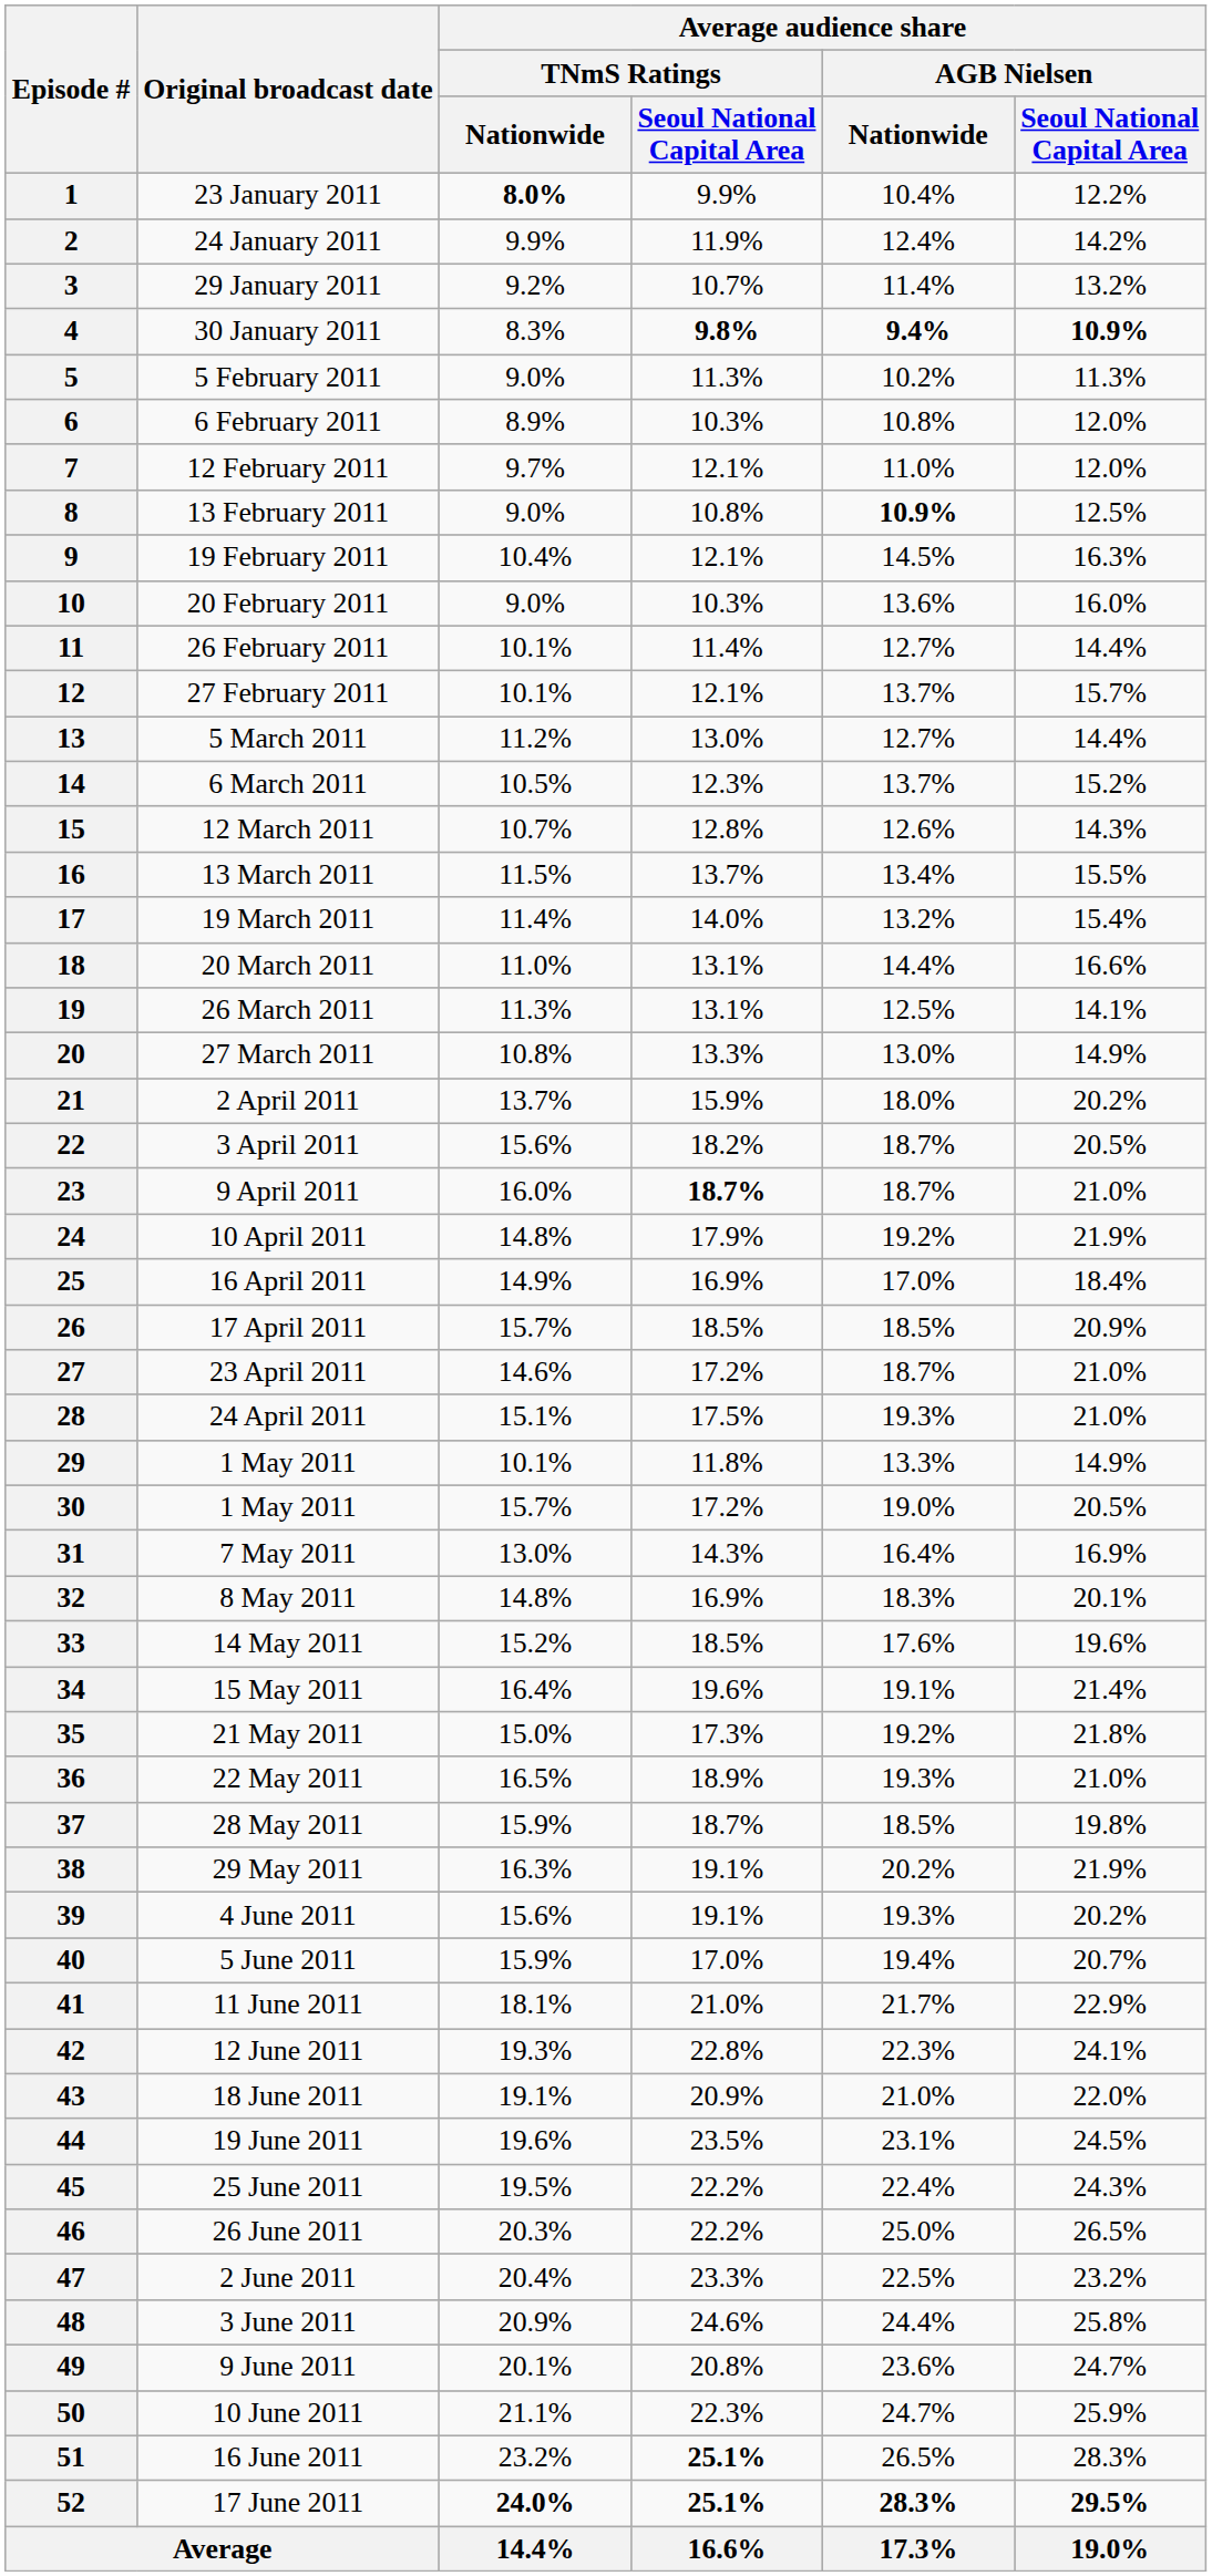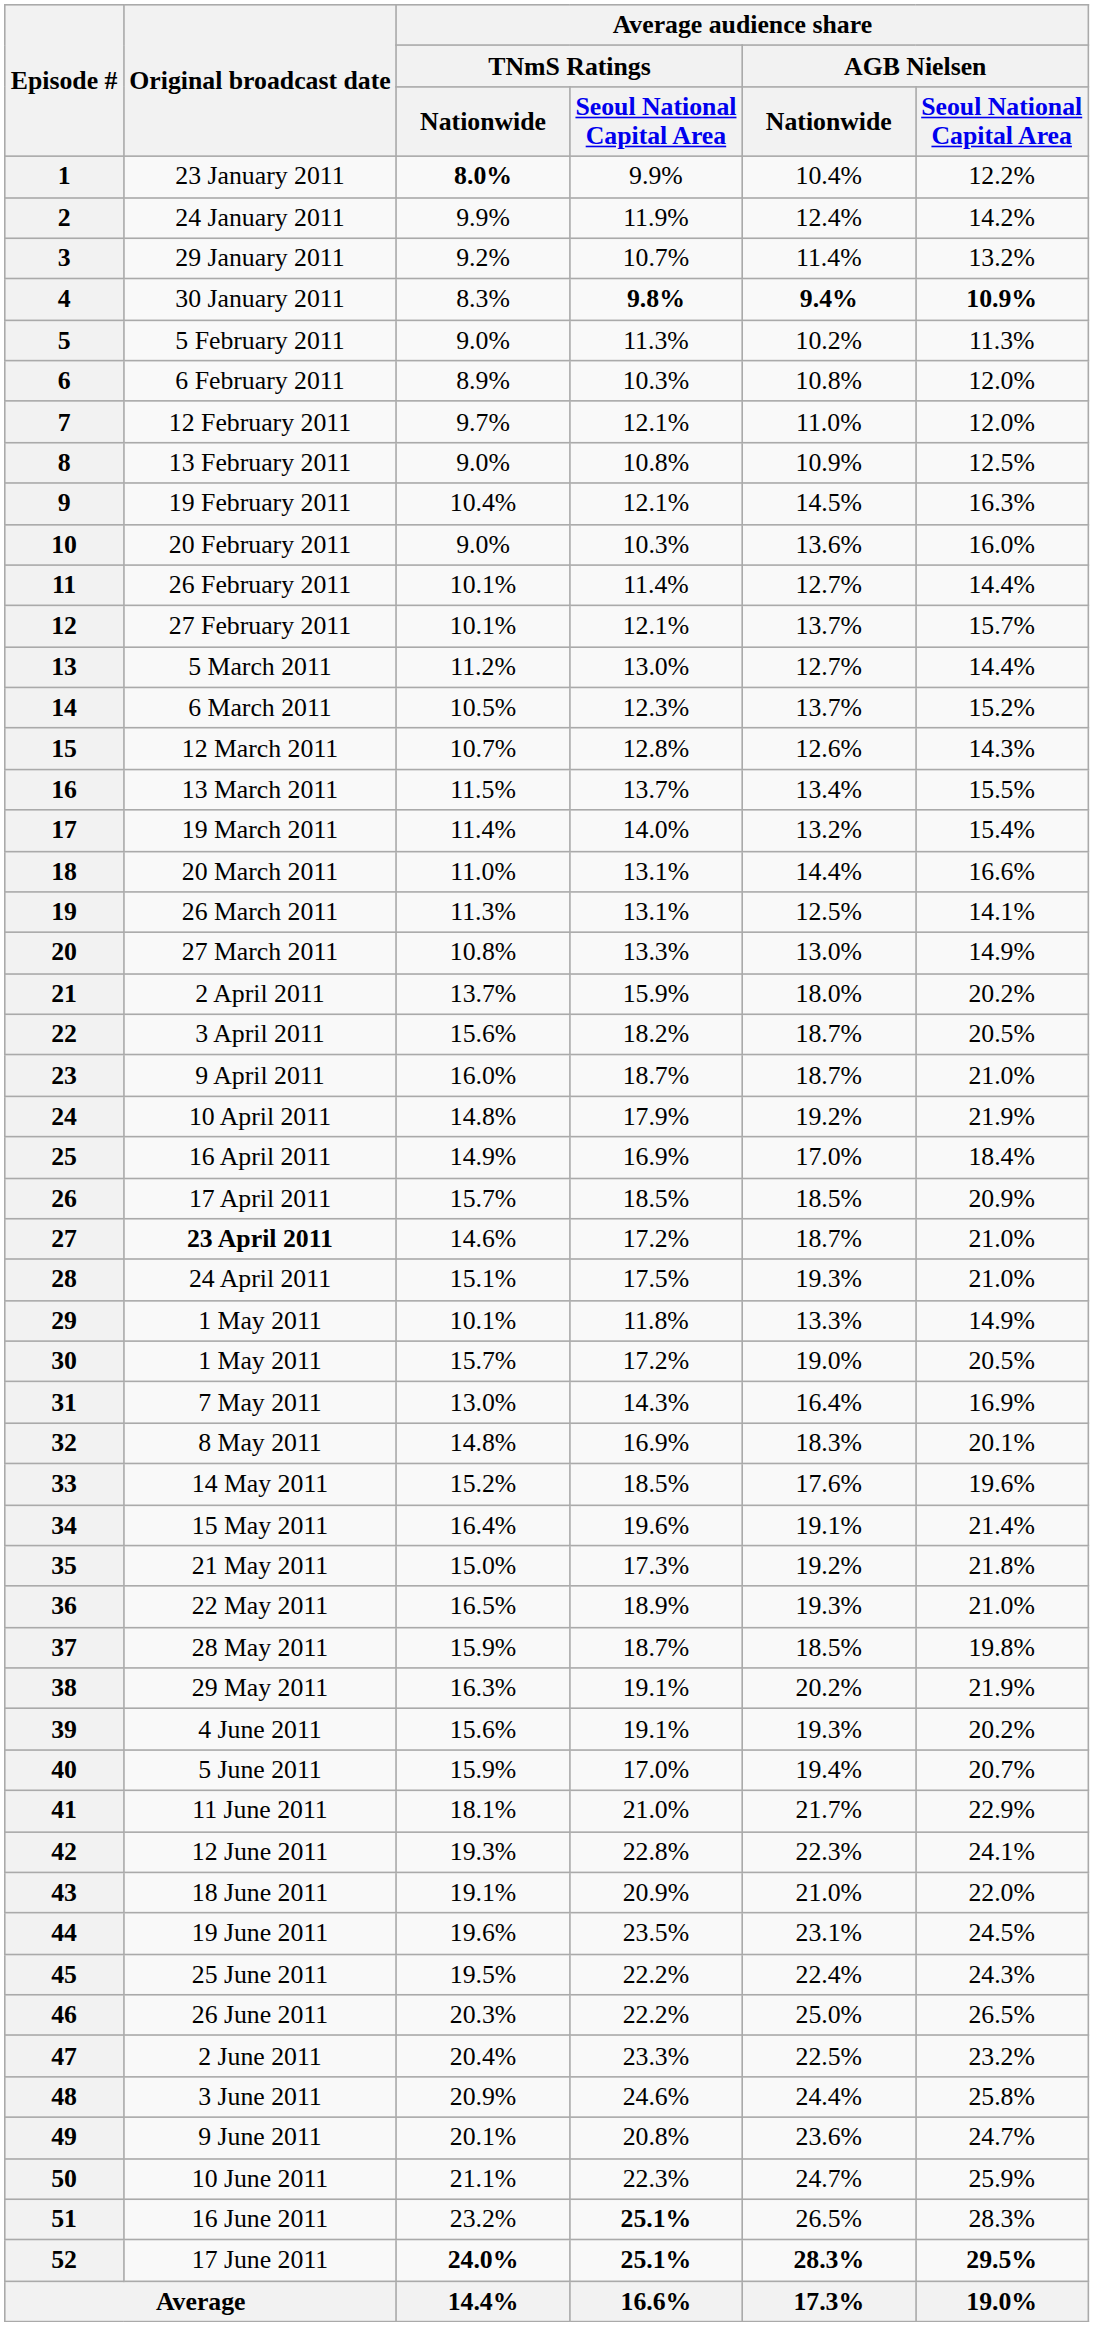8 | Average audience share / AGB Nielsen / Nationwide: bold -> normal
23 | column 4: bold -> normal
27 | Original broadcast date: normal -> bold
